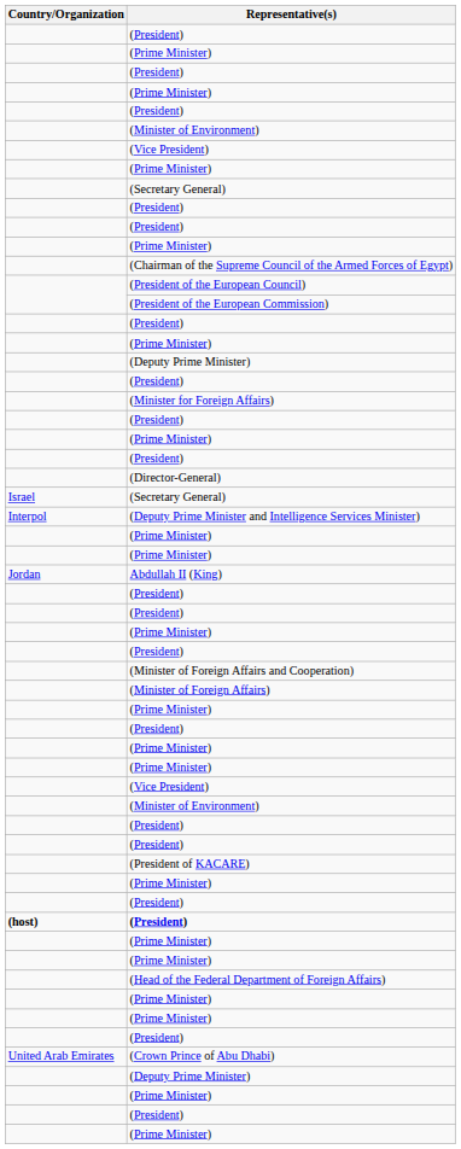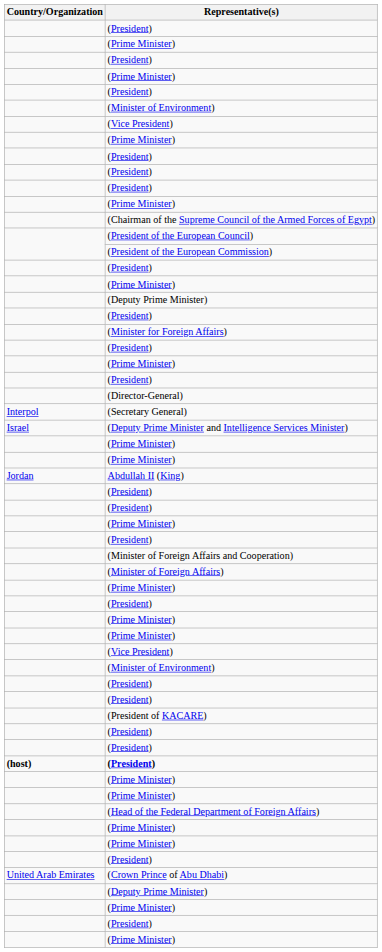row 10 | Representative(s): (Secretary General) -> (President)
row 26 | Country/Organization: Israel -> Interpol
row 27 | Country/Organization: Interpol -> Israel
row 46 | Representative(s): (Prime Minister) -> (President)
